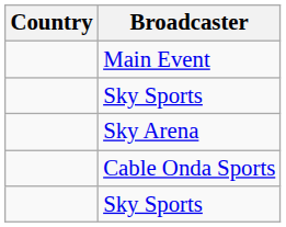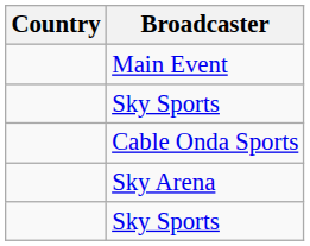row 4 | Broadcaster: Sky Arena -> Cable Onda Sports
row 5 | Broadcaster: Cable Onda Sports -> Sky Arena
